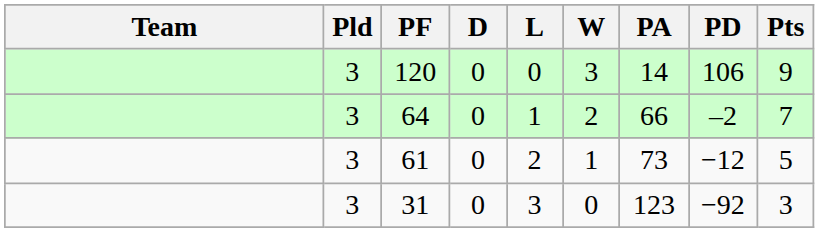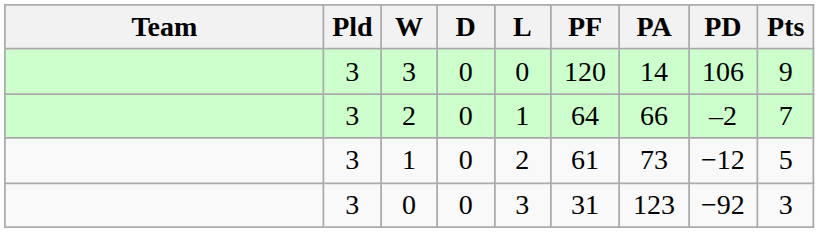columns swapped: W <-> PF
